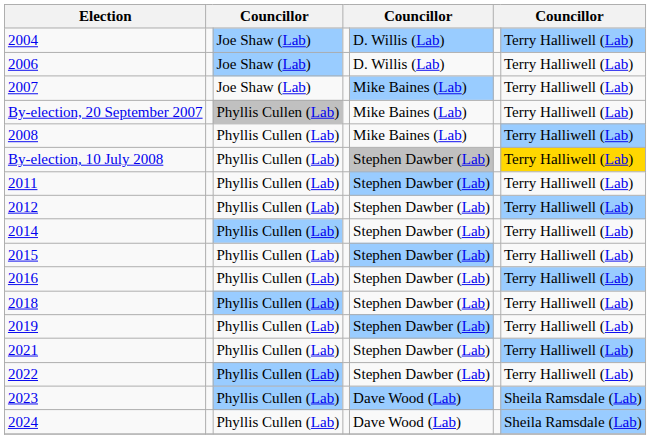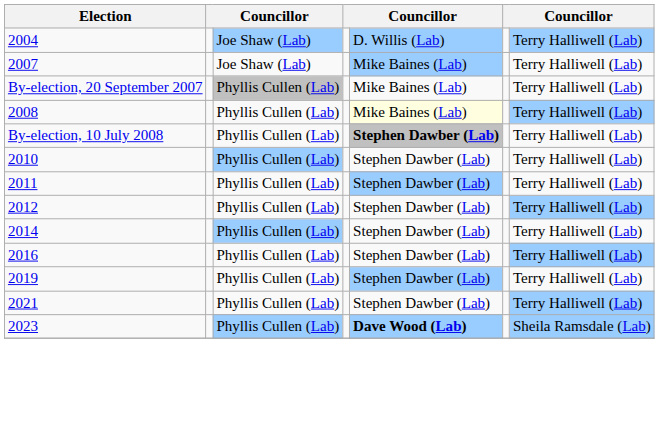- row: 2006 | Joe Shaw (Lab) | D. Willis (Lab) | Terry Halliwell (Lab)
2008 | column 5: no background -> lightyellow background
By-election, 10 July 2008 | column 5: normal -> bold
By-election, 10 July 2008 | column 7: gold background -> no background
+ row: 2010 | Phyllis Cullen (Lab) | Stephen Dawber (Lab) | Terry Halliwell (Lab)
- row: 2015 | Phyllis Cullen (Lab) | Stephen Dawber (Lab) | Terry Halliwell (Lab)
- row: 2018 | Phyllis Cullen (Lab) | Stephen Dawber (Lab) | Terry Halliwell (Lab)
- row: 2022 | Phyllis Cullen (Lab) | Stephen Dawber (Lab) | Terry Halliwell (Lab)
2023 | column 5: normal -> bold
- row: 2024 | Phyllis Cullen (Lab) | Dave Wood (Lab) | Sheila Ramsdale (Lab)
